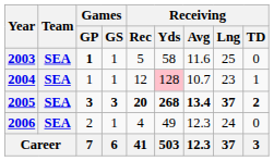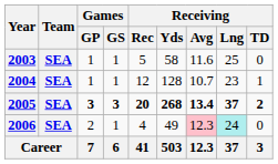2003 | Games / GP: bold -> normal
2004 | Receiving / Yds: pink background -> no background
2006 | Receiving / Avg: no background -> pink background
2006 | Receiving / Lng: no background -> paleturquoise background
